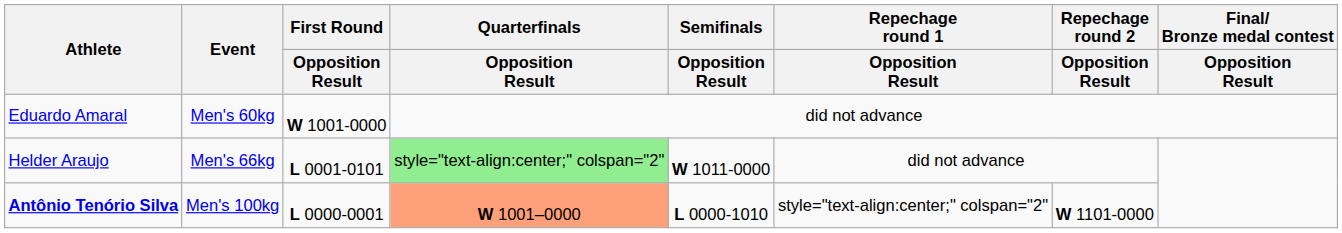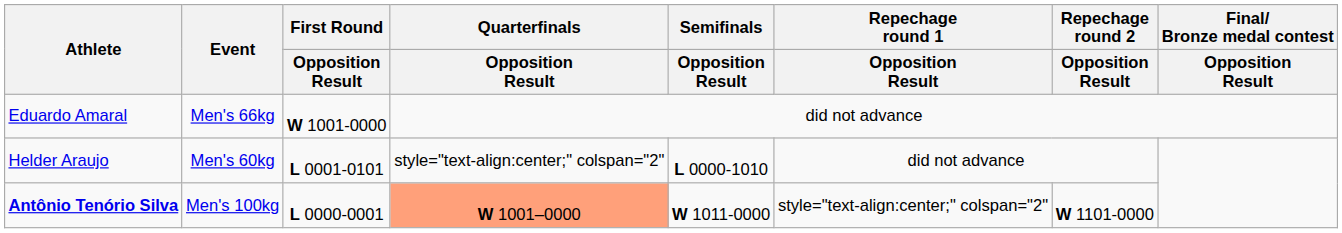Eduardo Amaral | Event: Men's 60kg -> Men's 66kg
Helder Araujo | Event: Men's 66kg -> Men's 60kg
Helder Araujo | Quarterfinals / Opposition Result: lightgreen background -> no background
Helder Araujo | Semifinals / Opposition Result: W 1011-0000 -> L 0000-1010
Antônio Tenório Silva | Semifinals / Opposition Result: L 0000-1010 -> W 1011-0000
